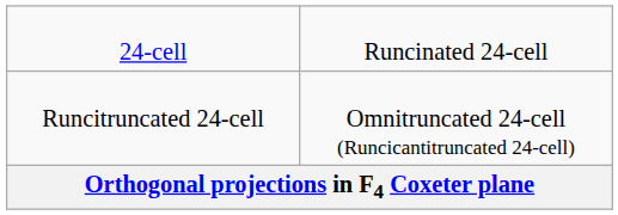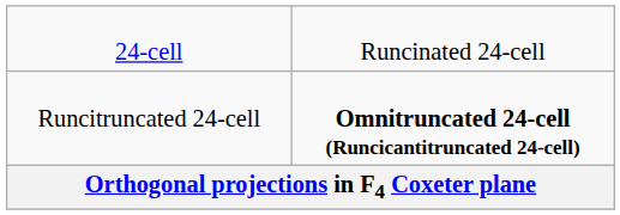Runcitruncated 24-cell | column 2: normal -> bold
